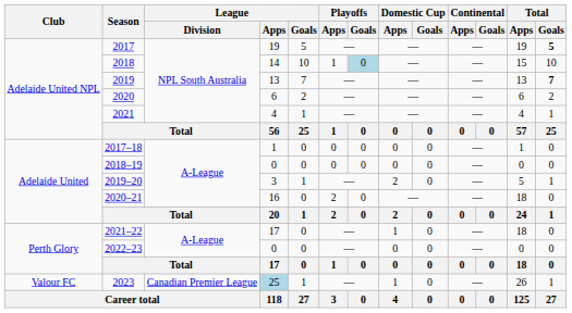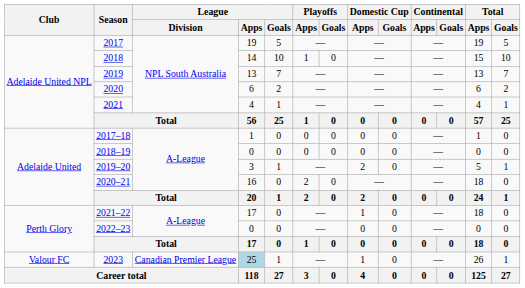2017 | Total / Goals: bold -> normal
2018 | Playoffs / Goals: lightblue background -> no background
2019 | Total / Goals: bold -> normal
